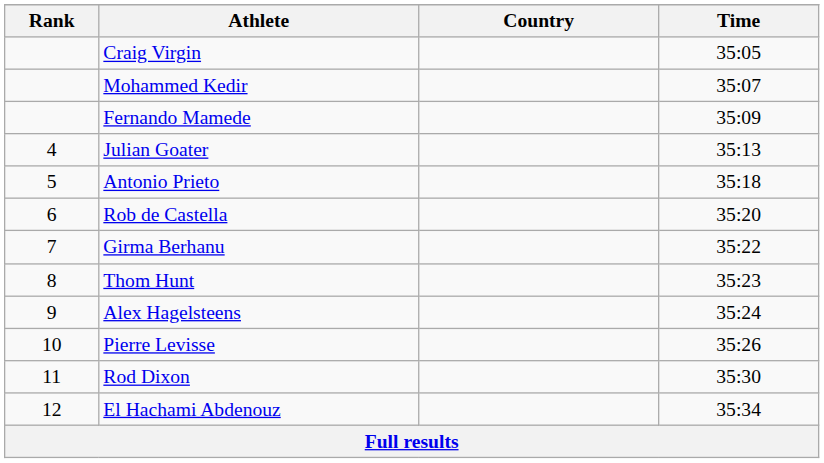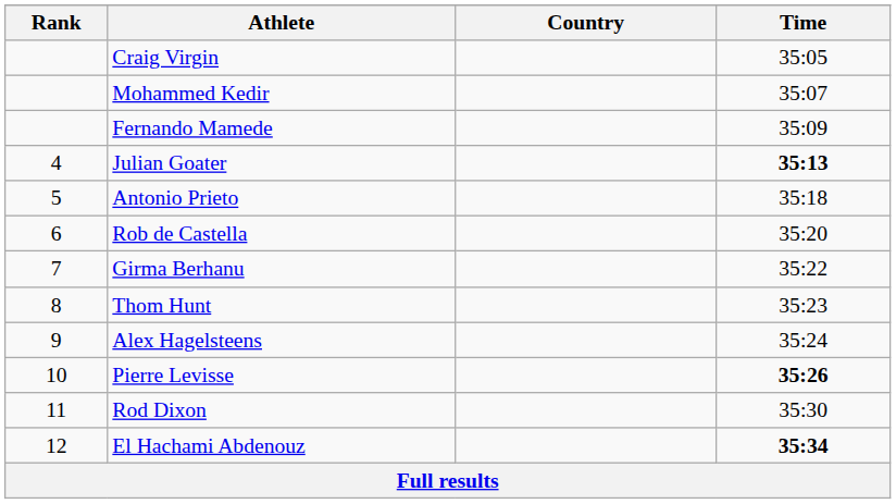Julian Goater | Time: normal -> bold
Pierre Levisse | Time: normal -> bold
El Hachami Abdenouz | Time: normal -> bold
